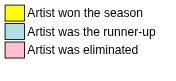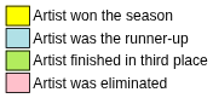+ row: Artist finished in third place
